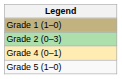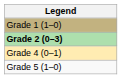row 3 | column 1: normal -> bold
